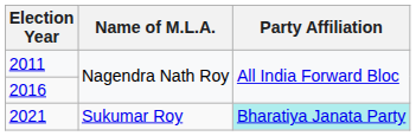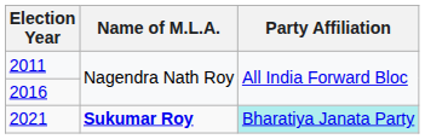2021 | Name of M.L.A.: normal -> bold
